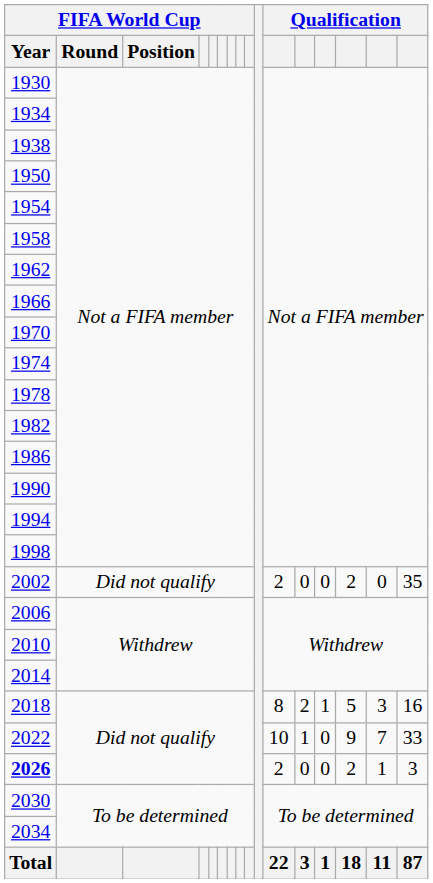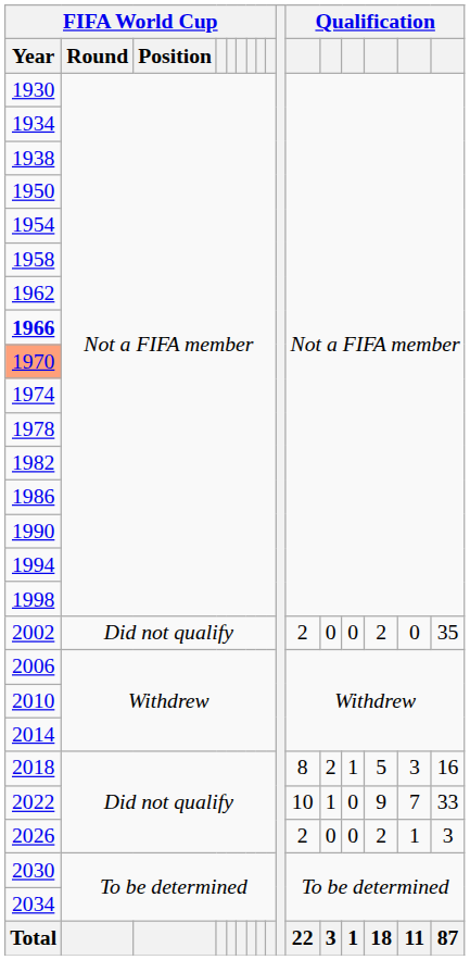1966 | FIFA World Cup / Year: normal -> bold
1970 | FIFA World Cup / Year: no background -> lightsalmon background
2026 | FIFA World Cup / Year: bold -> normal
